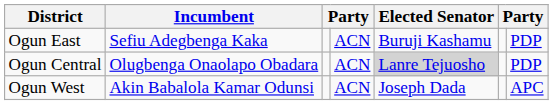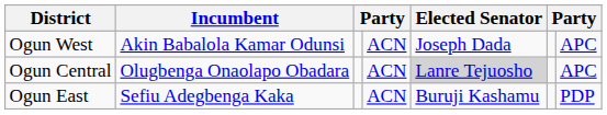rows swapped: Ogun East <-> Ogun West
Ogun Central | column 7: PDP -> APC
